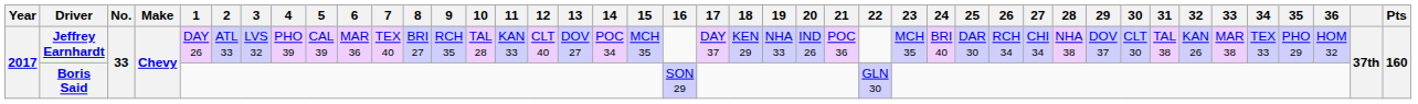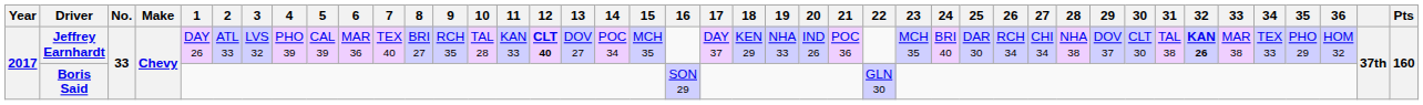Jeffrey Earnhardt | 12: normal -> bold
Jeffrey Earnhardt | 32: normal -> bold
